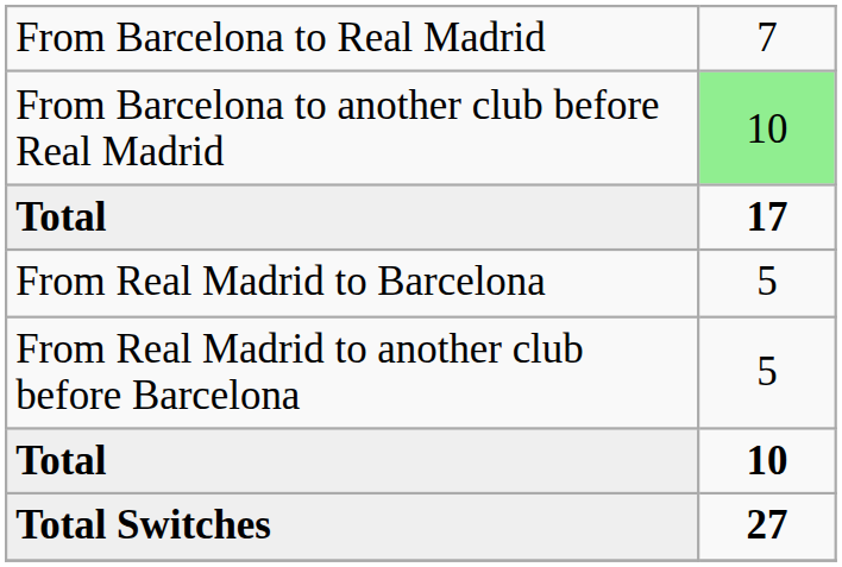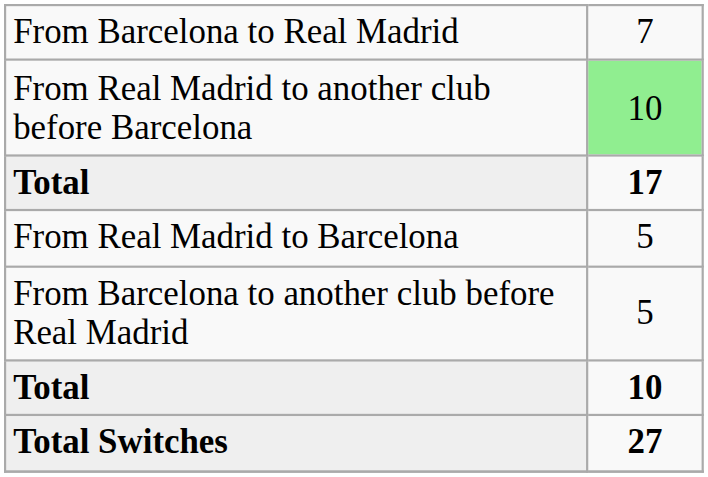row 2 | column 1: From Barcelona to another club before Real Madrid -> From Real Madrid to another club before Barcelona
row 5 | column 1: From Real Madrid to another club before Barcelona -> From Barcelona to another club before Real Madrid
